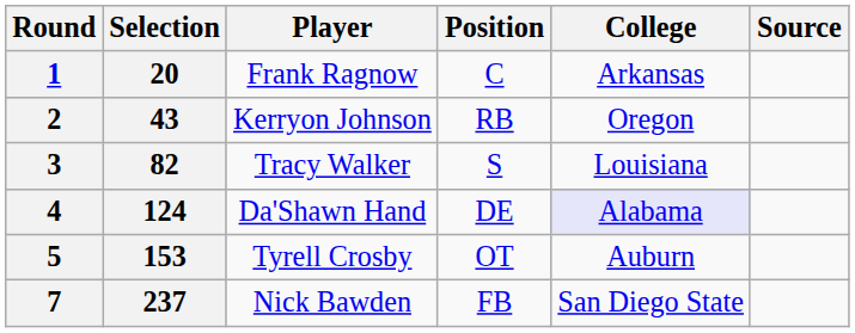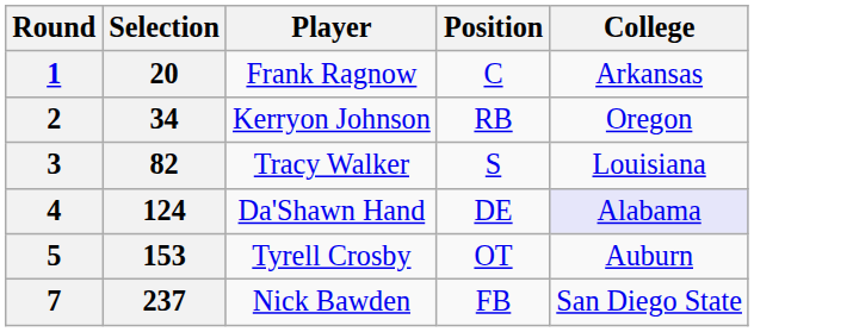- column: Source
2 | Selection: 43 -> 34
